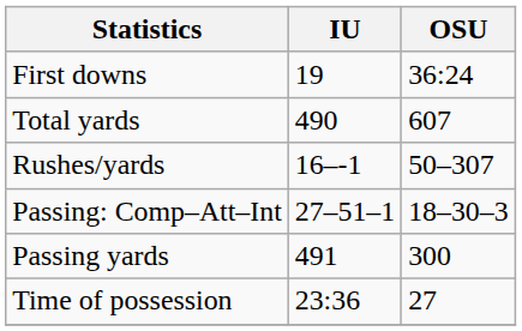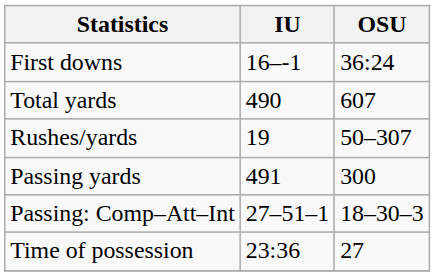First downs | IU: 19 -> 16–-1
Rushes/yards | IU: 16–-1 -> 19
rows swapped: Passing yards <-> Passing: Comp–Att–Int
